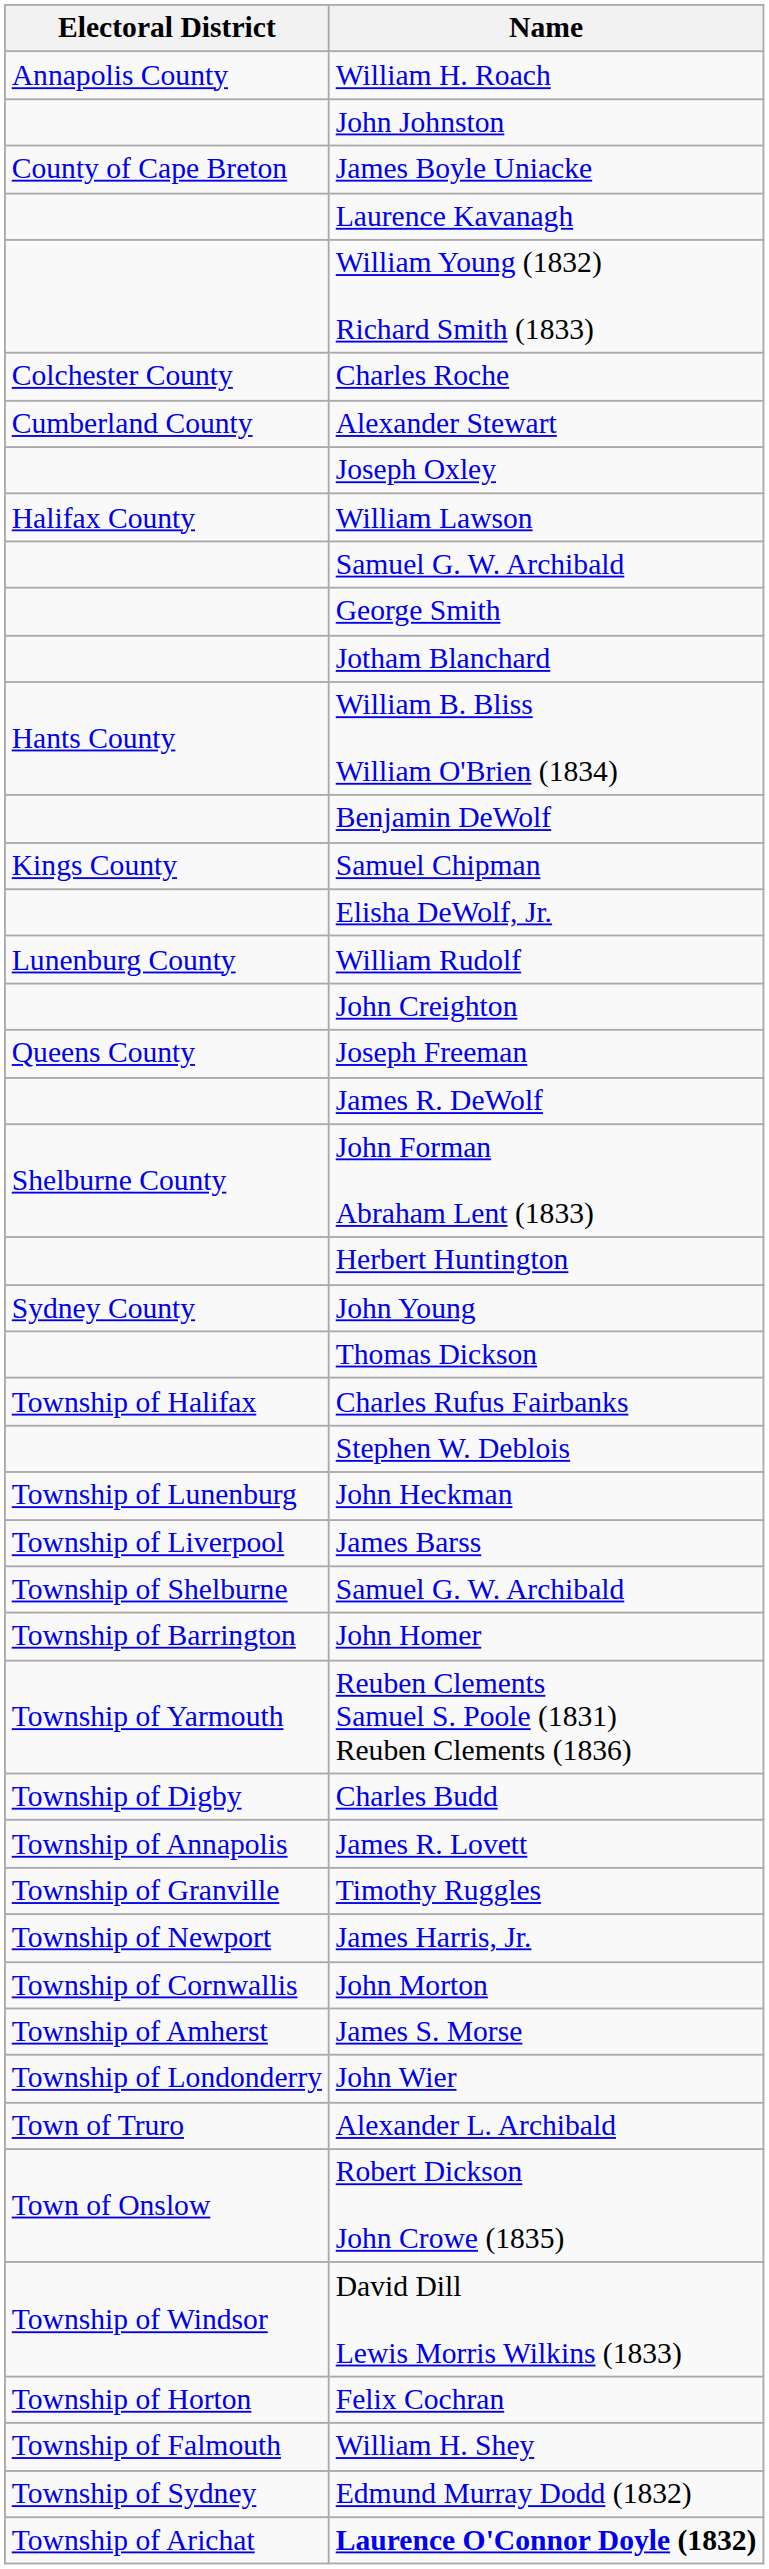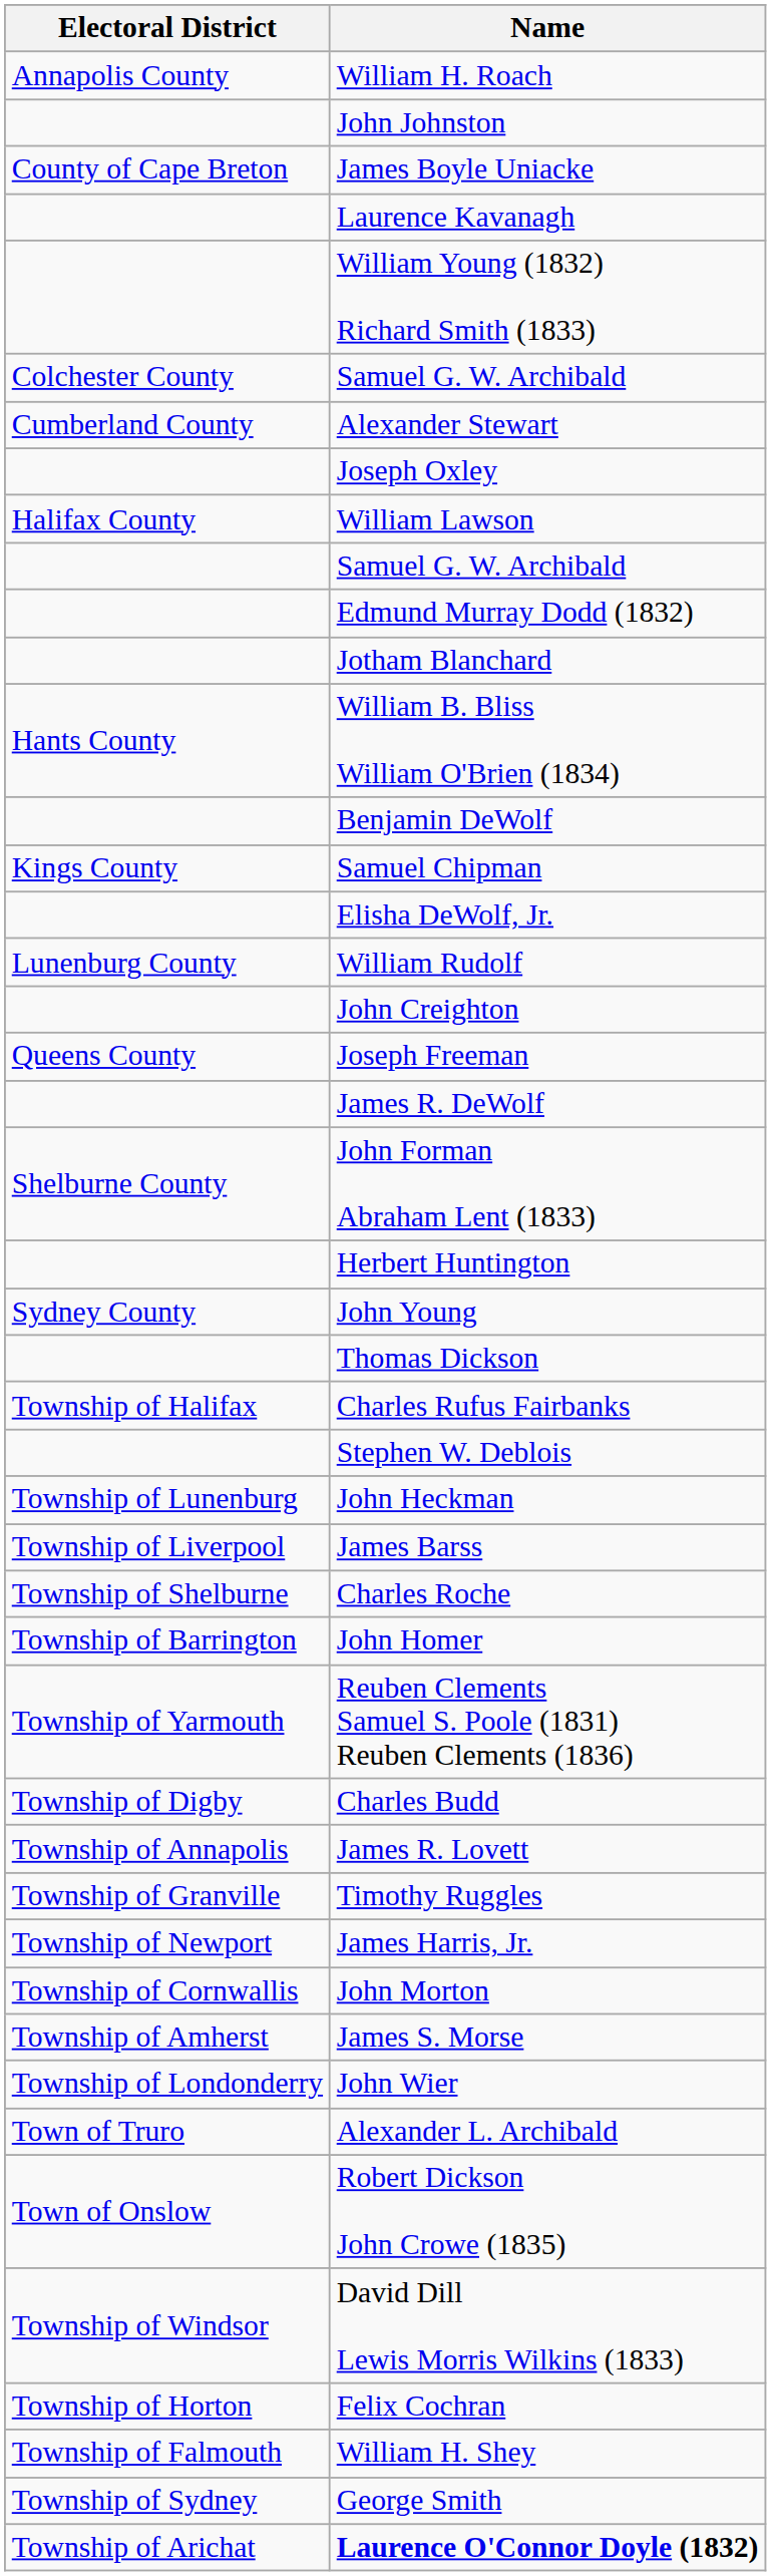row 7 | Name: Charles Roche -> Samuel G. W. Archibald
row 12 | Name: George Smith -> Edmund Murray Dodd (1832)
row 30 | Name: Samuel G. W. Archibald -> Charles Roche
row 45 | Name: Edmund Murray Dodd (1832) -> George Smith
